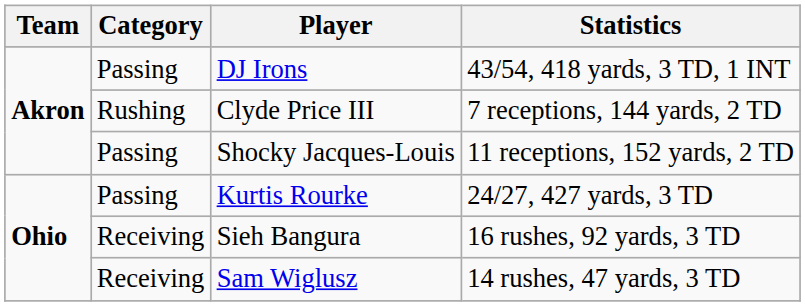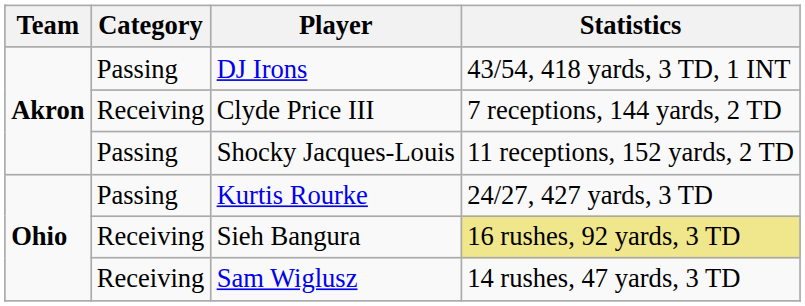Clyde Price III | Category: Rushing -> Receiving
Sieh Bangura | Statistics: no background -> khaki background
